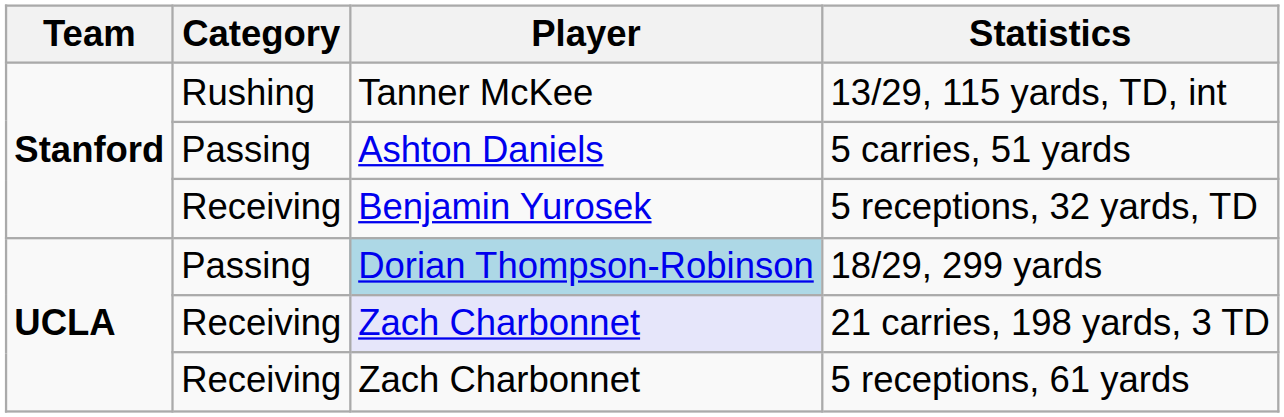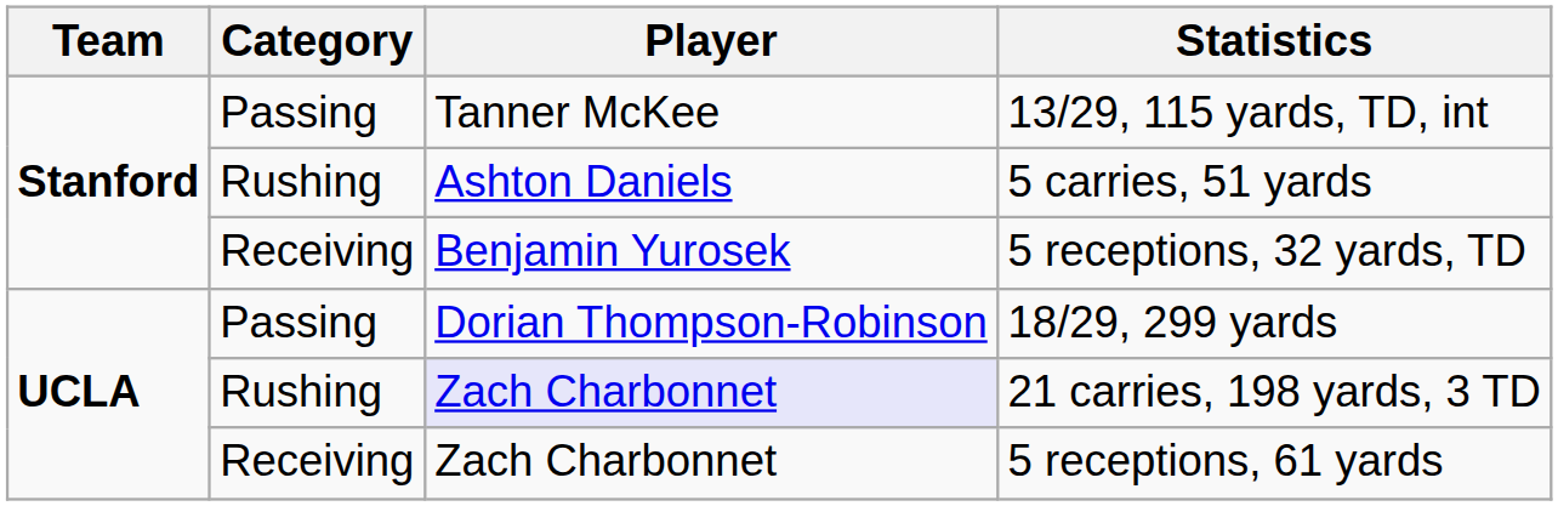13/29, 115 yards, TD, int | Category: Rushing -> Passing
5 carries, 51 yards | Category: Passing -> Rushing
18/29, 299 yards | Player: lightblue background -> no background
21 carries, 198 yards, 3 TD | Category: Receiving -> Rushing
